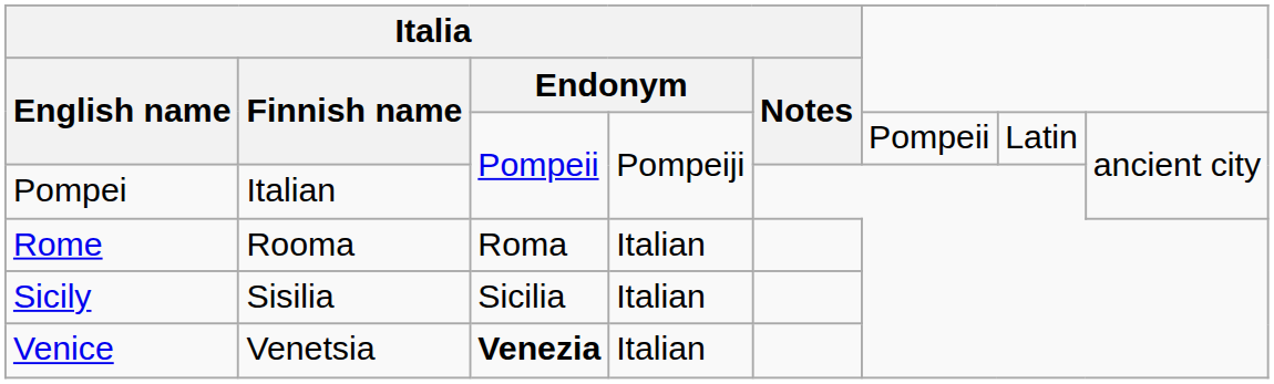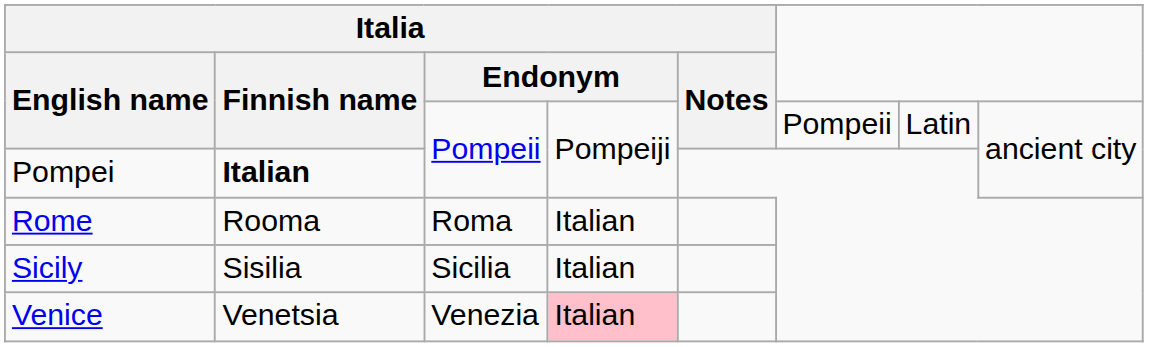Pompei | Italia / Finnish name: normal -> bold
Venice | column 3: bold -> normal
Venice | column 4: no background -> pink background
